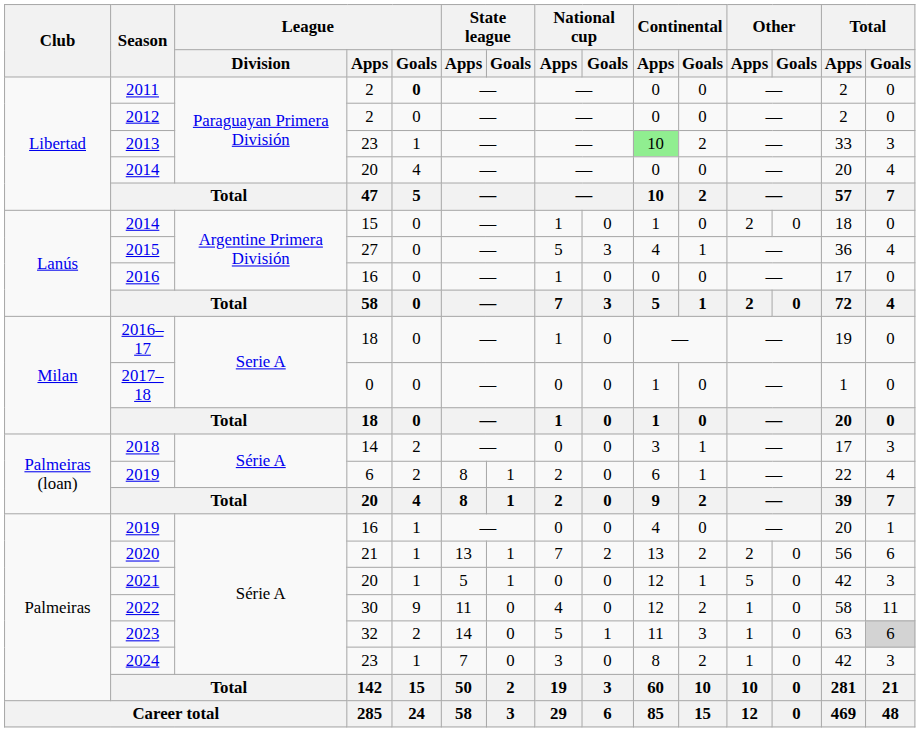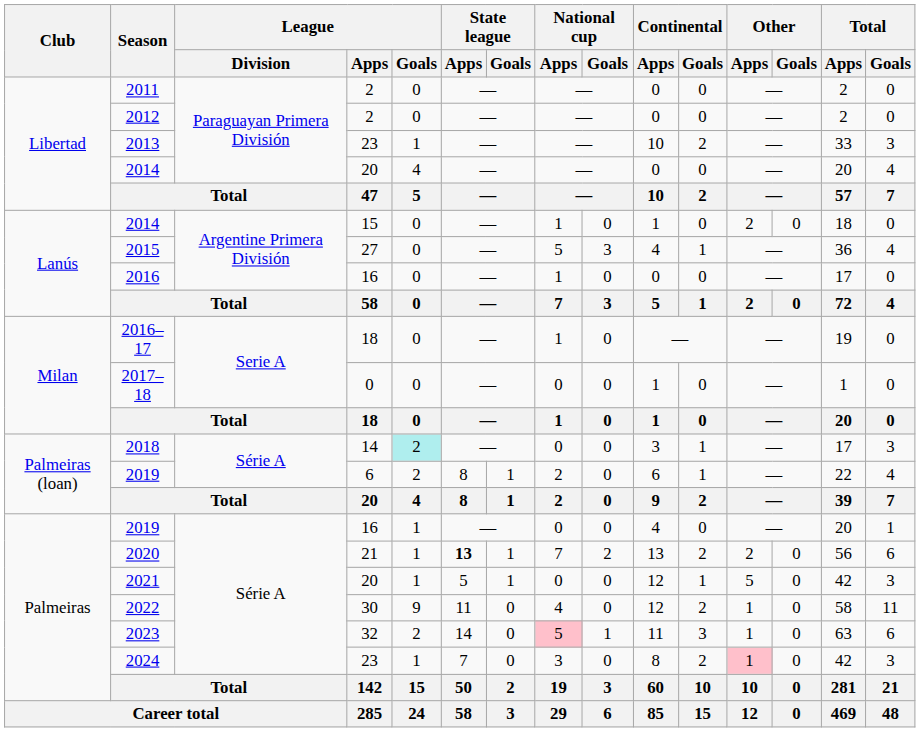2011 | League / Goals: bold -> normal
2013 | Continental / Apps: lightgreen background -> no background
2018 | League / Goals: no background -> paleturquoise background
2020 | State league / Apps: normal -> bold
2023 | National cup / Apps: no background -> pink background
2023 | Total / Goals: lightgrey background -> no background
2024 | Other / Apps: no background -> pink background
